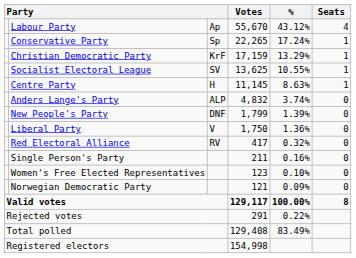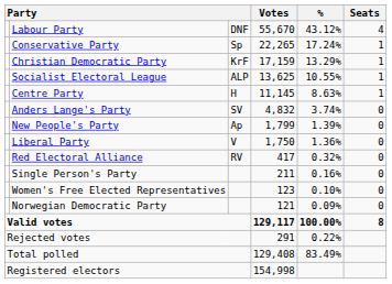Labour Party | column 3: Ap -> DNF
Socialist Electoral League | column 3: SV -> ALP
Anders Lange's Party | column 3: ALP -> SV
New People's Party | column 3: DNF -> Ap
